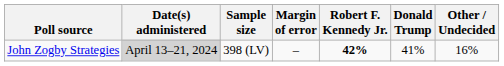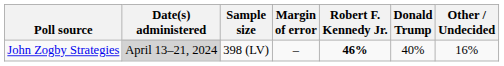John Zogby Strategies | Robert F. Kennedy Jr.: 42% -> 46%
John Zogby Strategies | Donald Trump: 41% -> 40%
